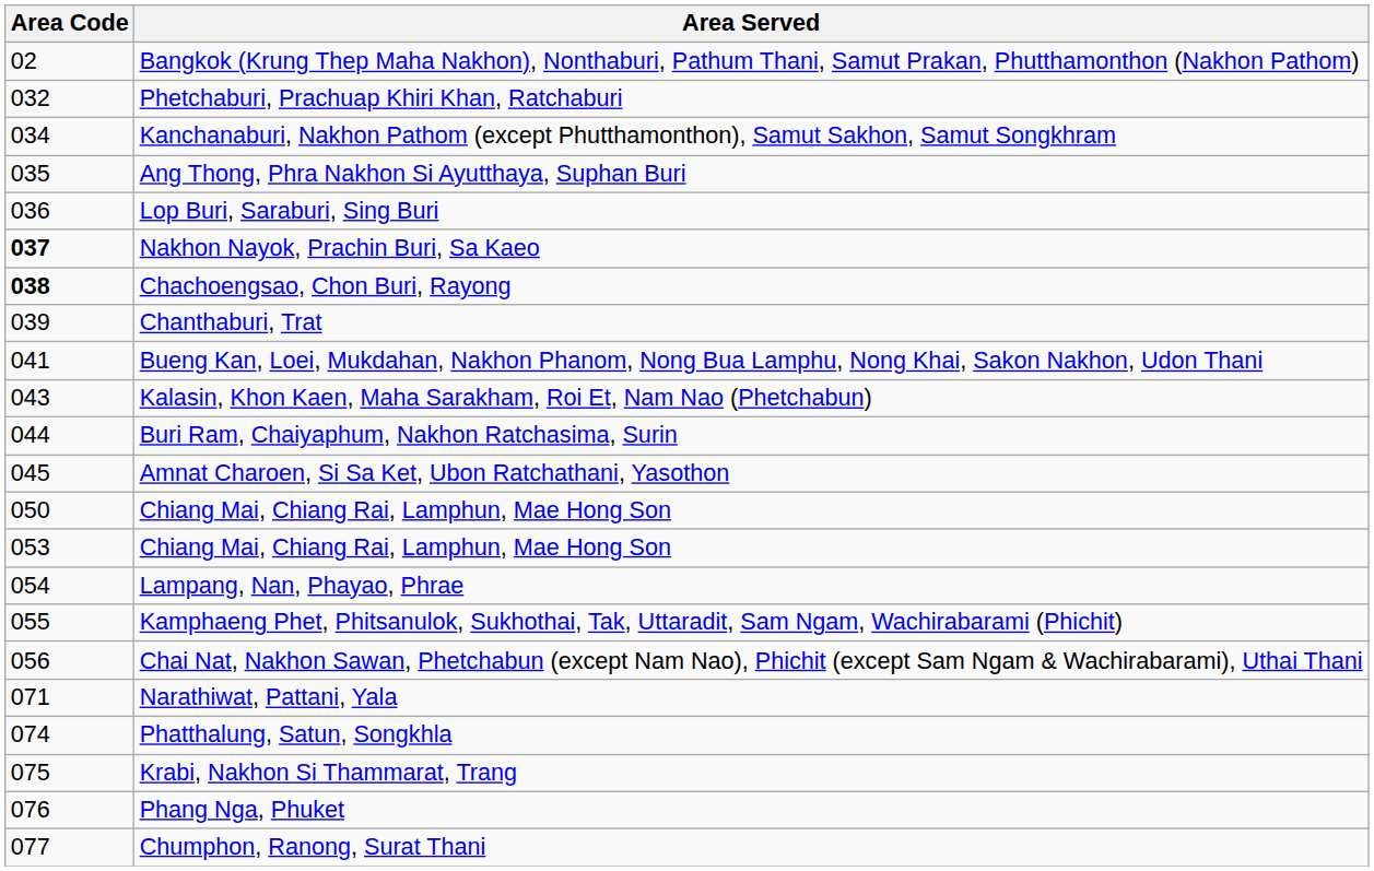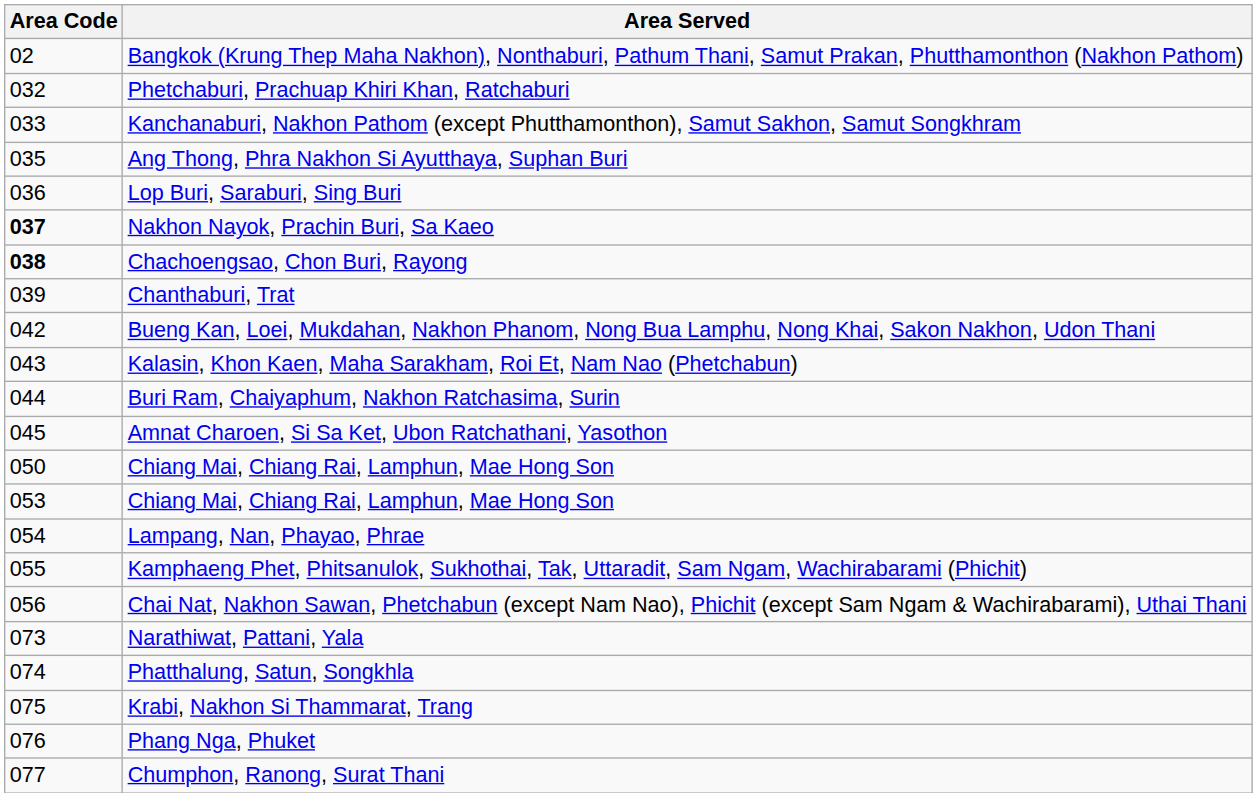row 4 | Area Code: 034 -> 033
row 10 | Area Code: 041 -> 042
row 19 | Area Code: 071 -> 073
